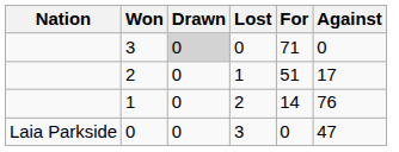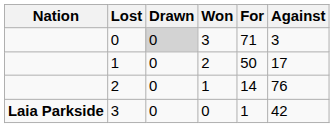columns swapped: Won <-> Lost
row 2 | Against: 0 -> 3
row 3 | For: 51 -> 50
row 5 | Nation: normal -> bold
row 5 | For: 0 -> 1
row 5 | Against: 47 -> 42
